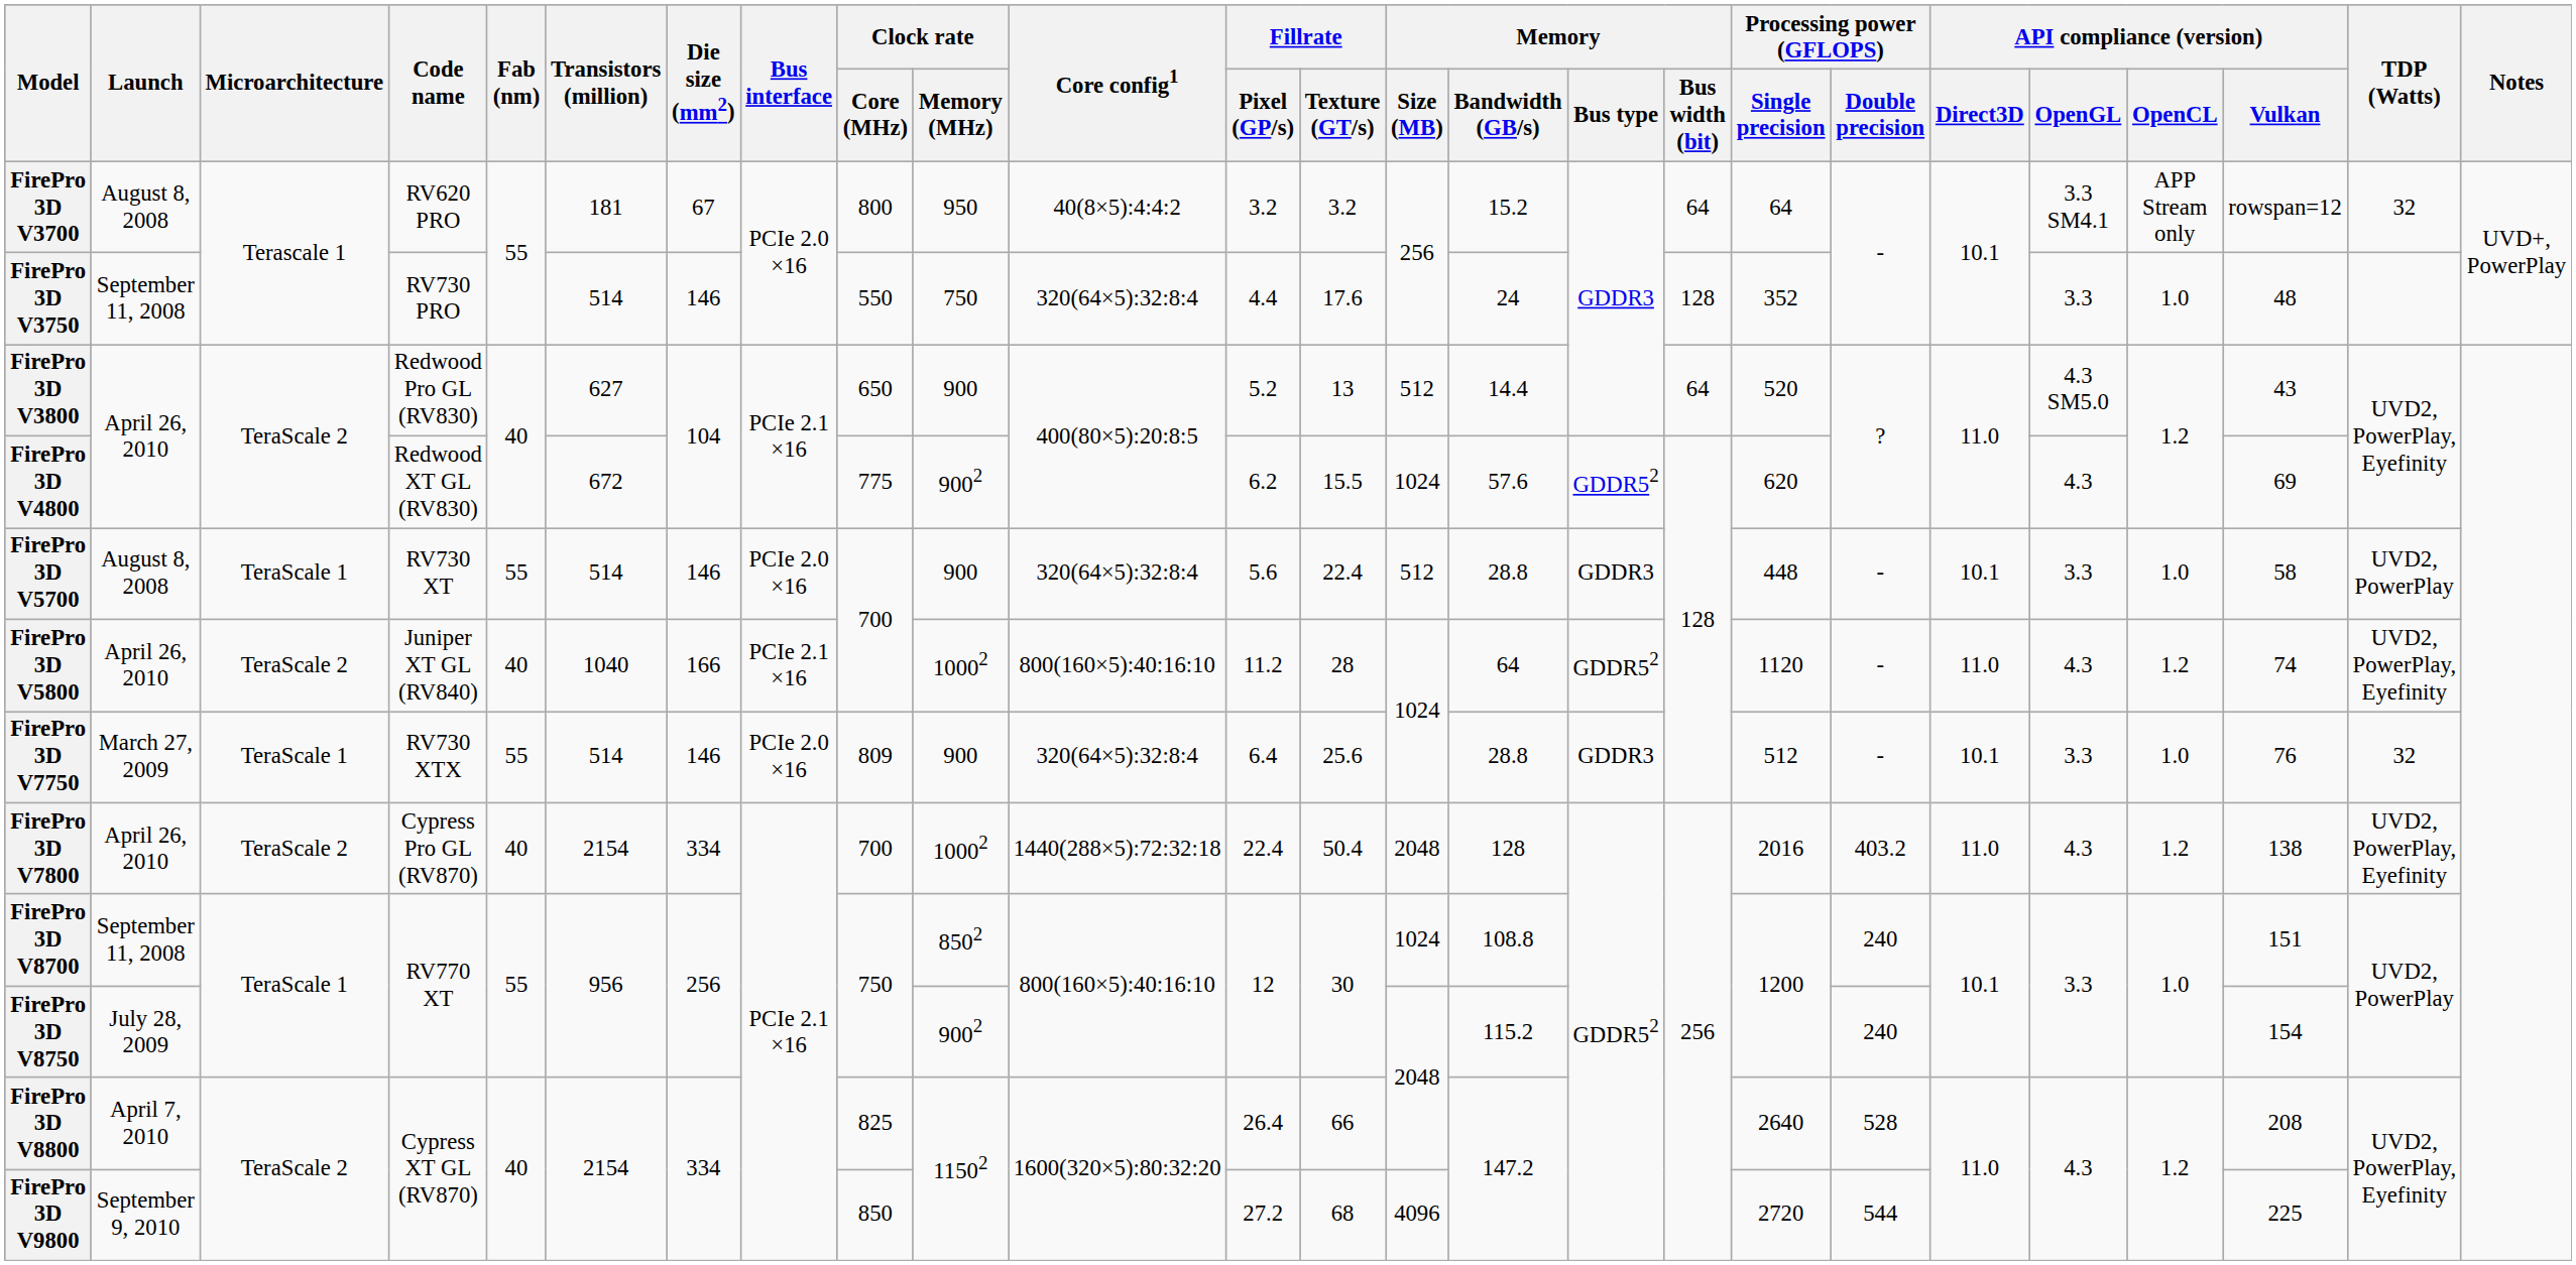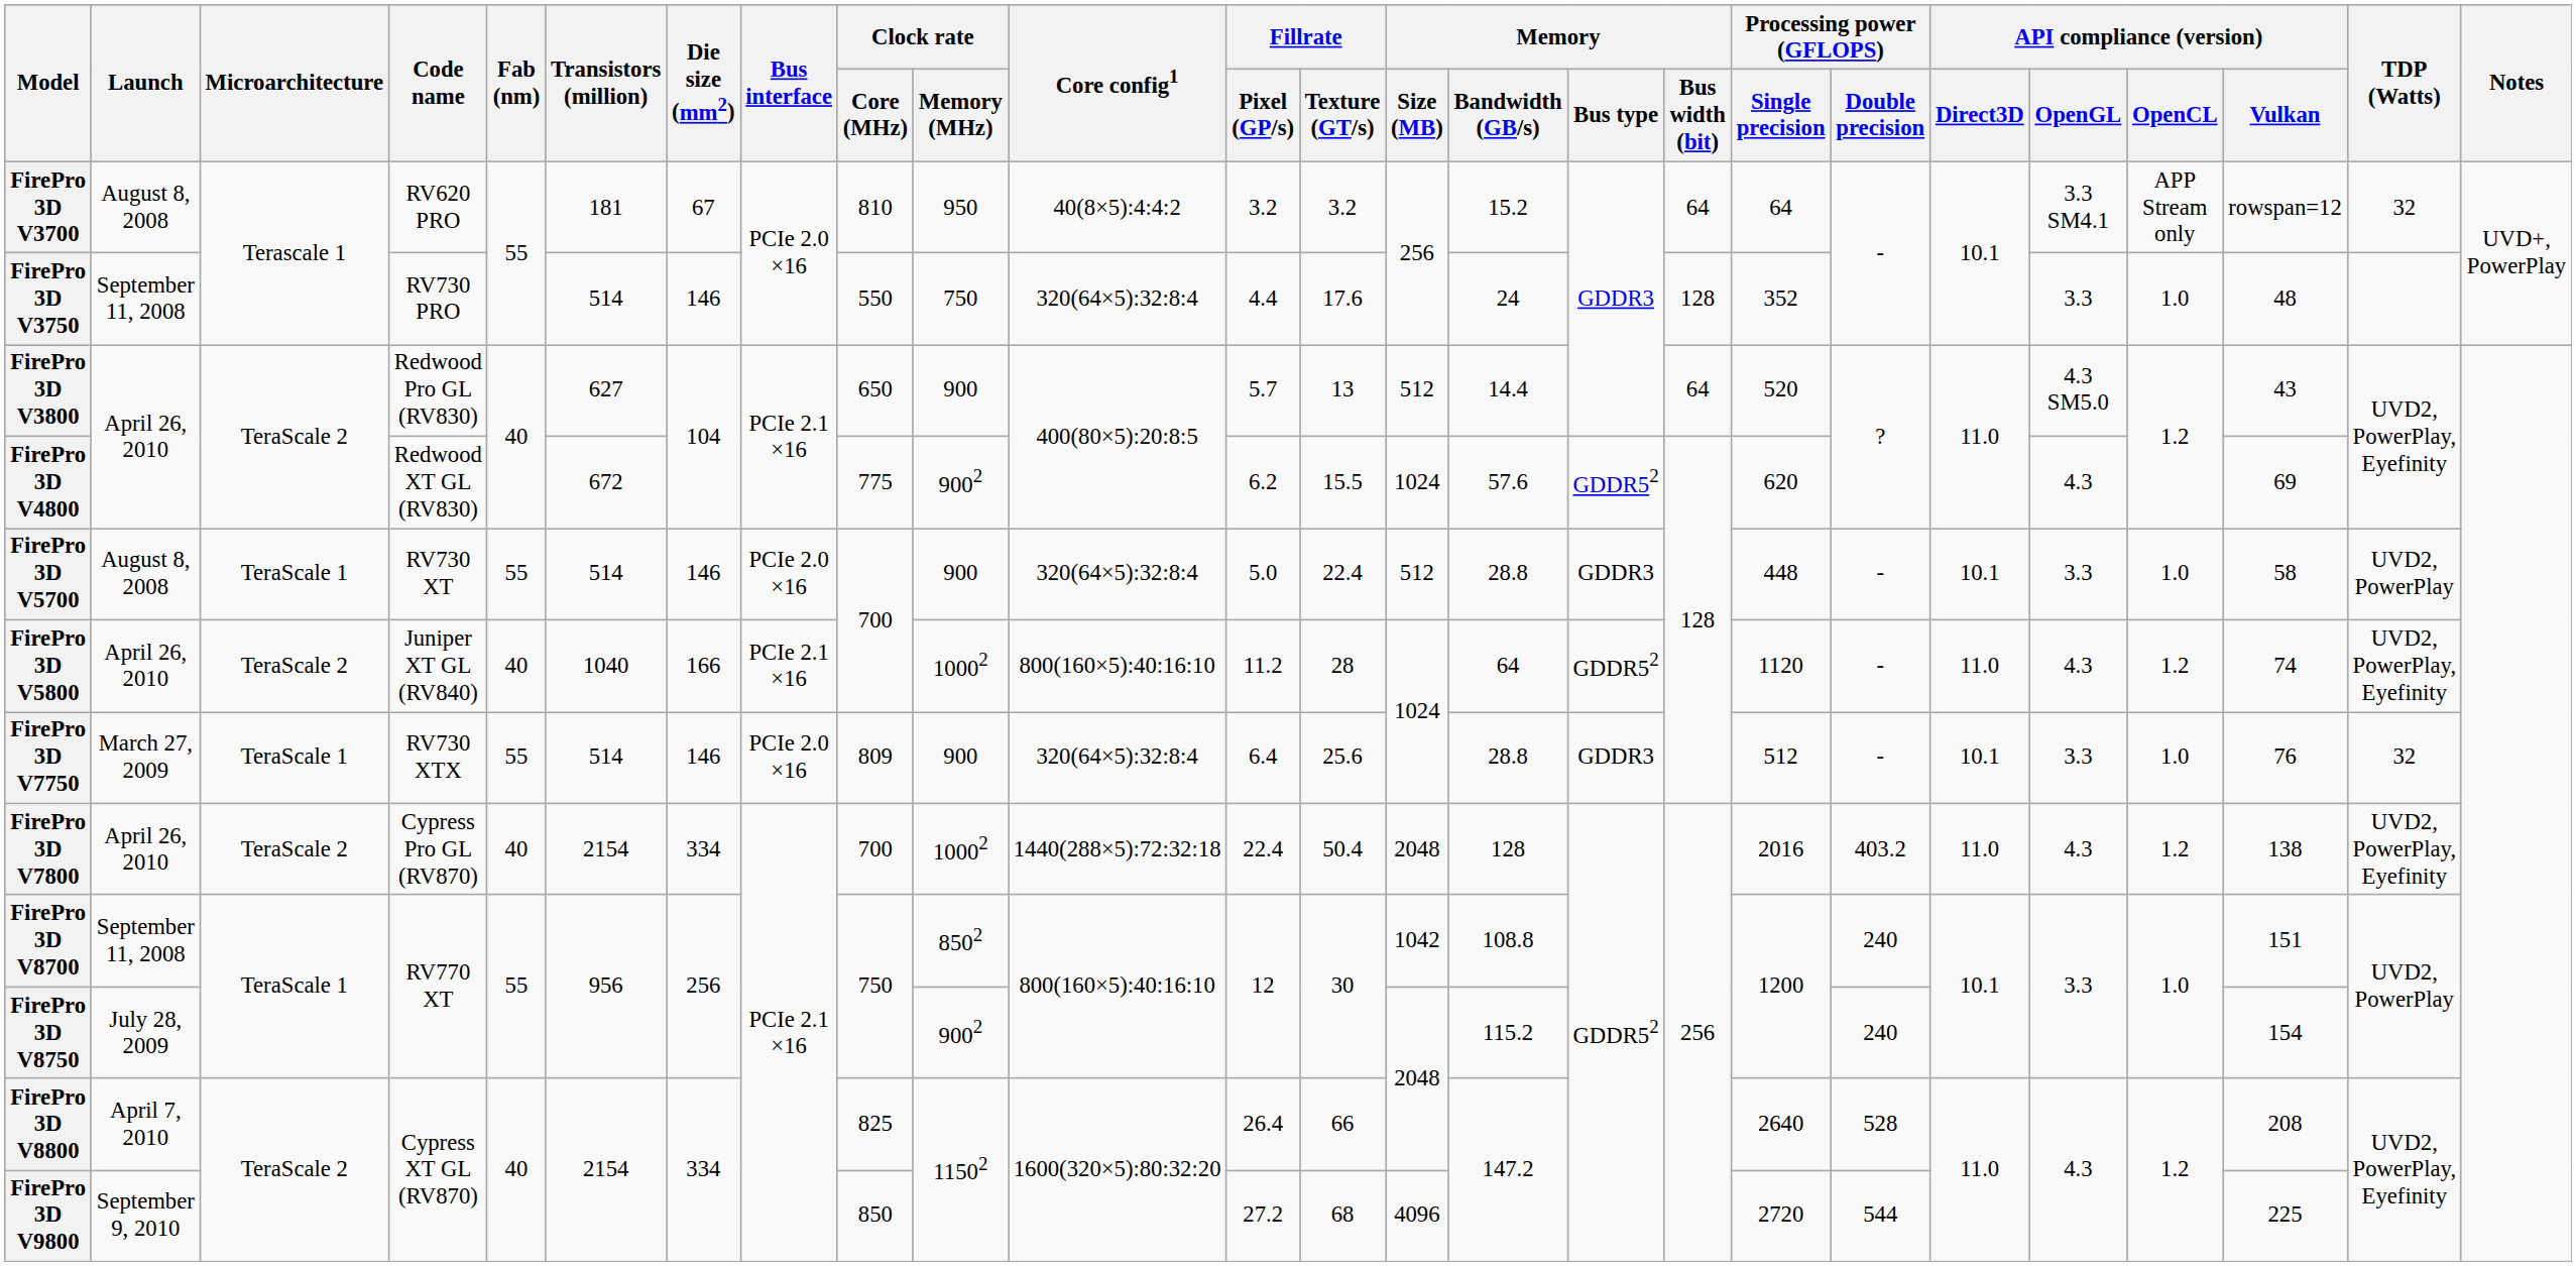FirePro 3D V3700 | Clock rate / Core (MHz): 800 -> 810
FirePro 3D V3800 | Fillrate / Pixel (GP/s): 5.2 -> 5.7
FirePro 3D V5700 | Fillrate / Pixel (GP/s): 5.6 -> 5.0
FirePro 3D V8700 | Memory / Size (MB): 1024 -> 1042
